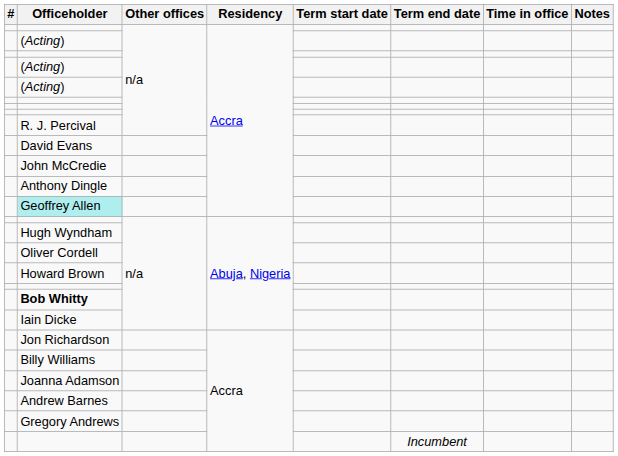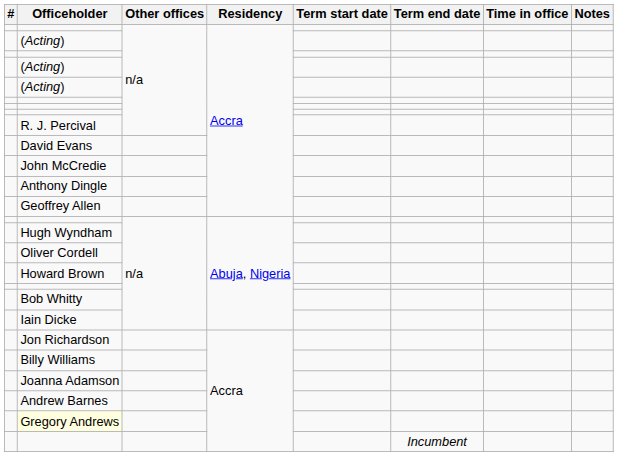Geoffrey Allen | Officeholder: paleturquoise background -> no background
Bob Whitty | Officeholder: bold -> normal
Gregory Andrews | Officeholder: no background -> lightyellow background
